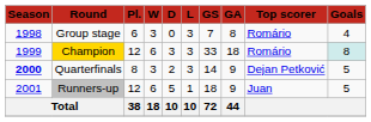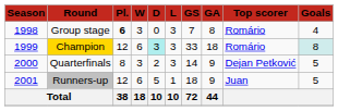Group stage | column 3: normal -> bold
Champion | column 5: no background -> paleturquoise background
Quarterfinals | column 1: bold -> normal
